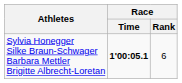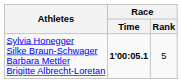row 3 | Race / Rank: 6 -> 5
